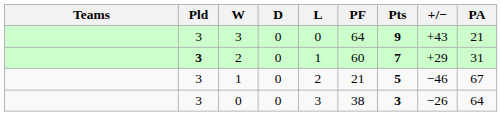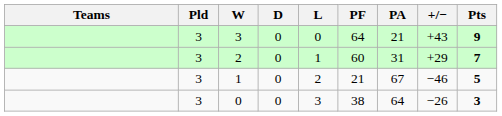columns swapped: PA <-> Pts
row 3 | Pld: bold -> normal
